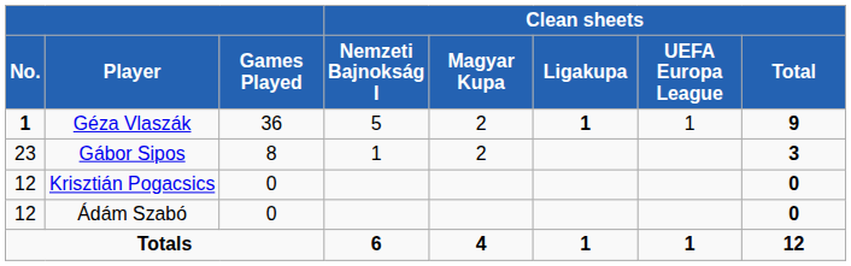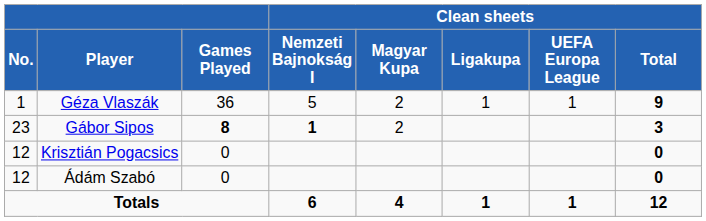Géza Vlaszák | No.: bold -> normal
Géza Vlaszák | Clean sheets / Ligakupa: bold -> normal
Gábor Sipos | Games Played: normal -> bold
Gábor Sipos | Clean sheets / Nemzeti Bajnokság I: normal -> bold
